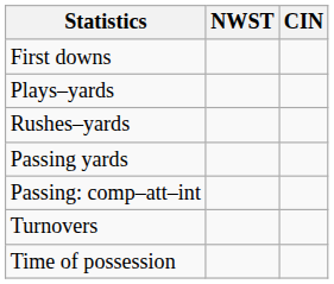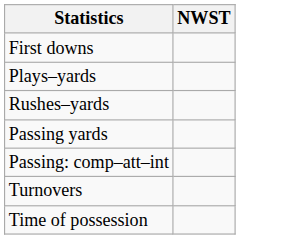- column: CIN
